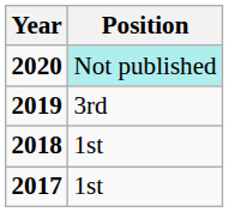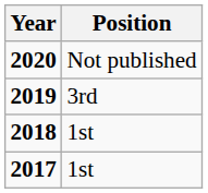2020 | Position: paleturquoise background -> no background
